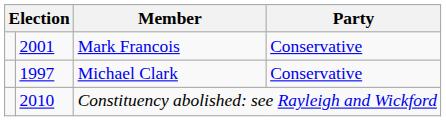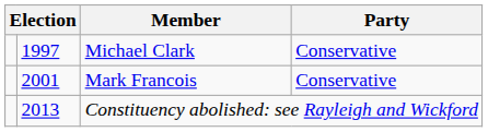rows swapped: Michael Clark <-> Mark Francois
Constituency abolished: see Rayleigh and Wickford | column 2: 2010 -> 2013
